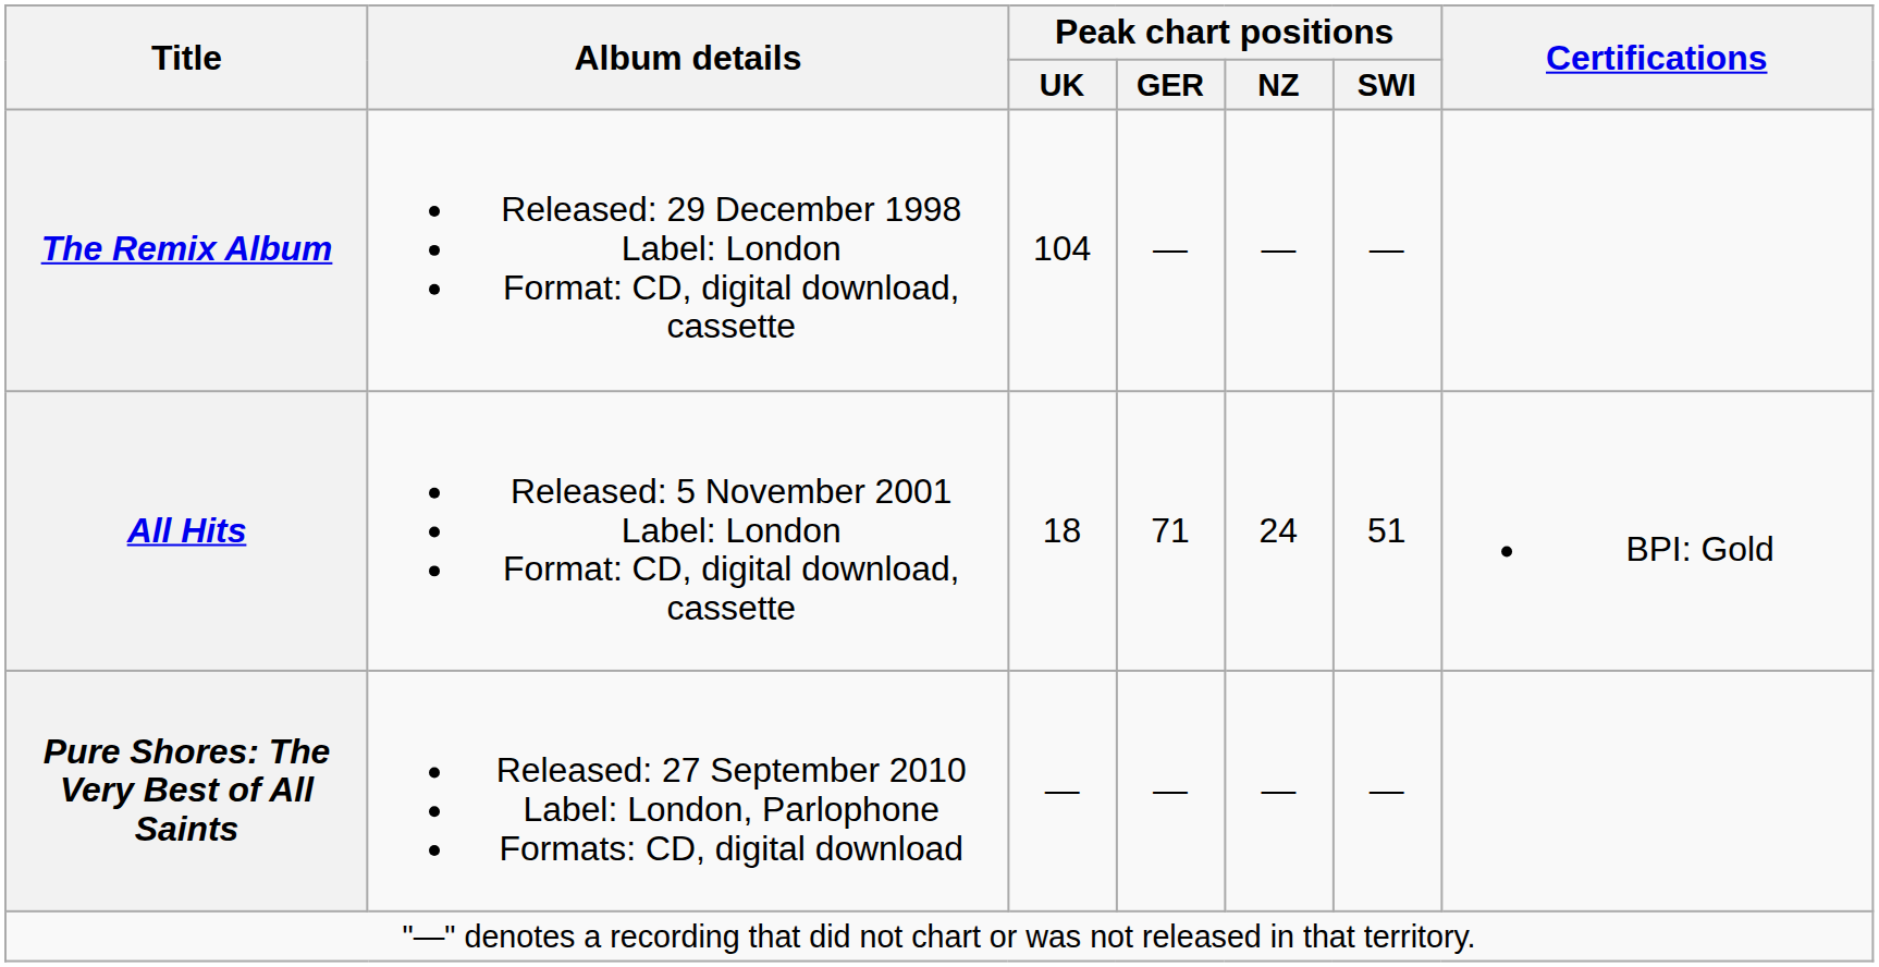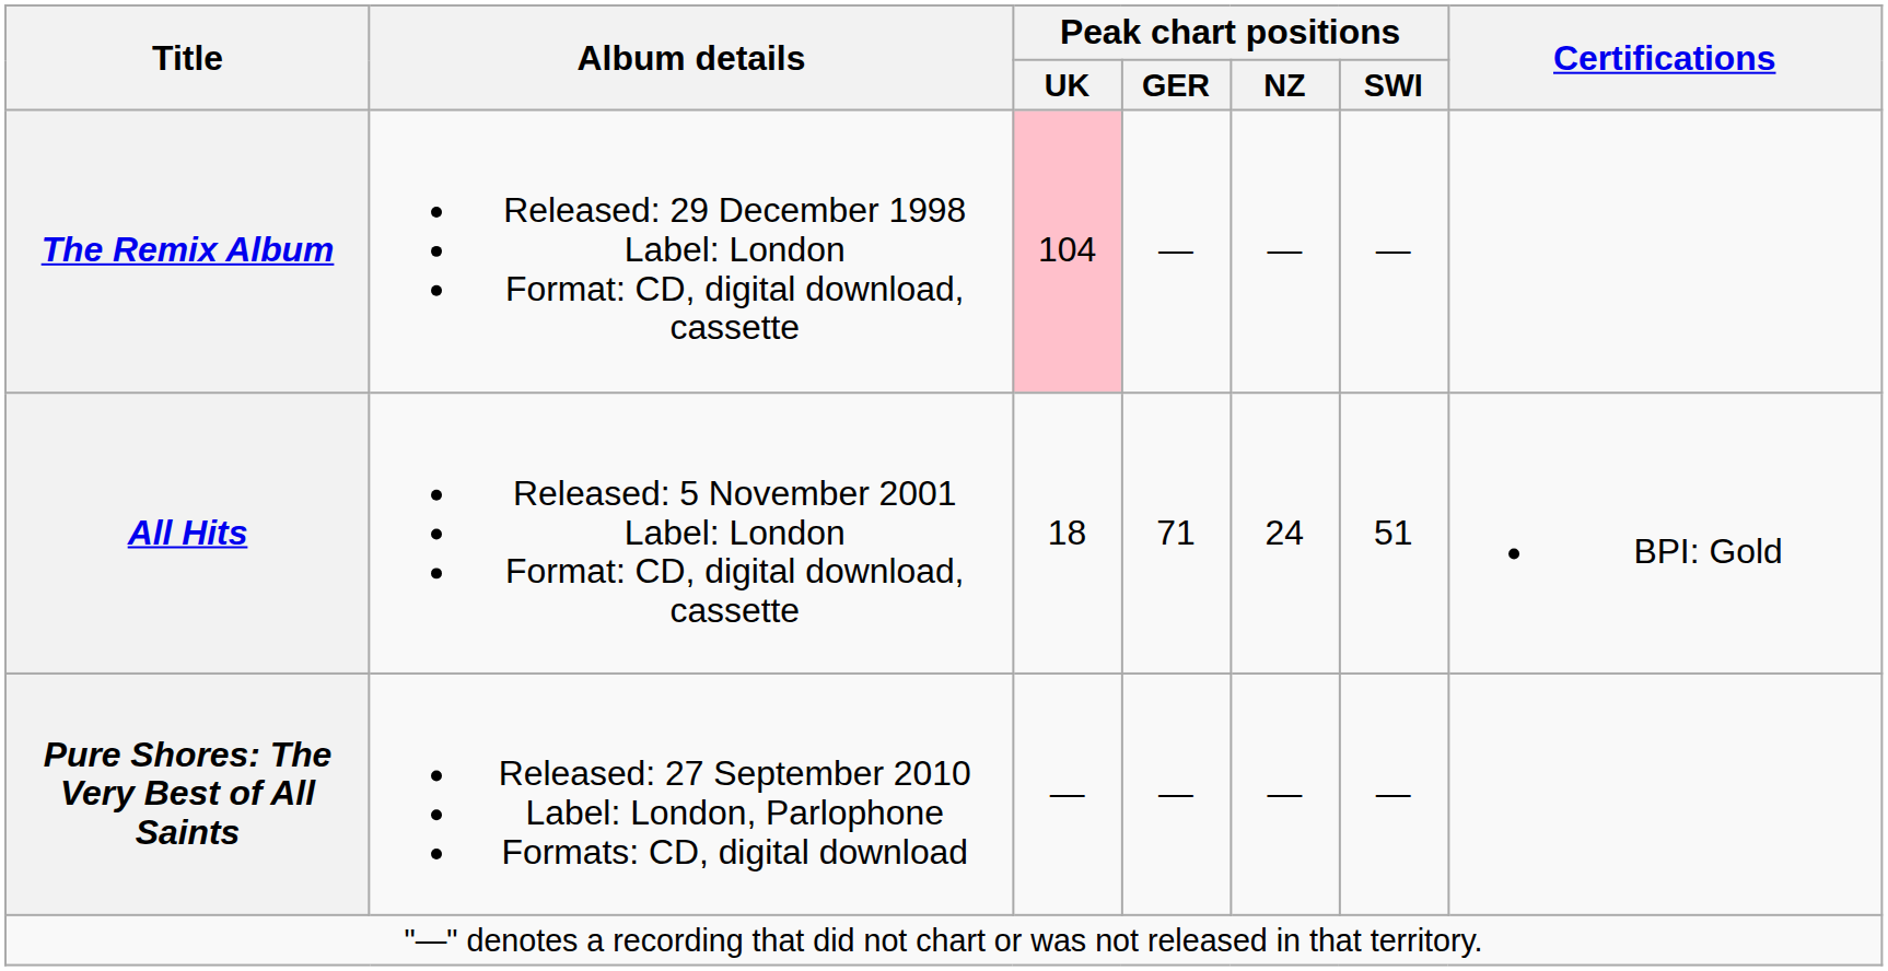The Remix Album | Peak chart positions / UK: no background -> pink background
